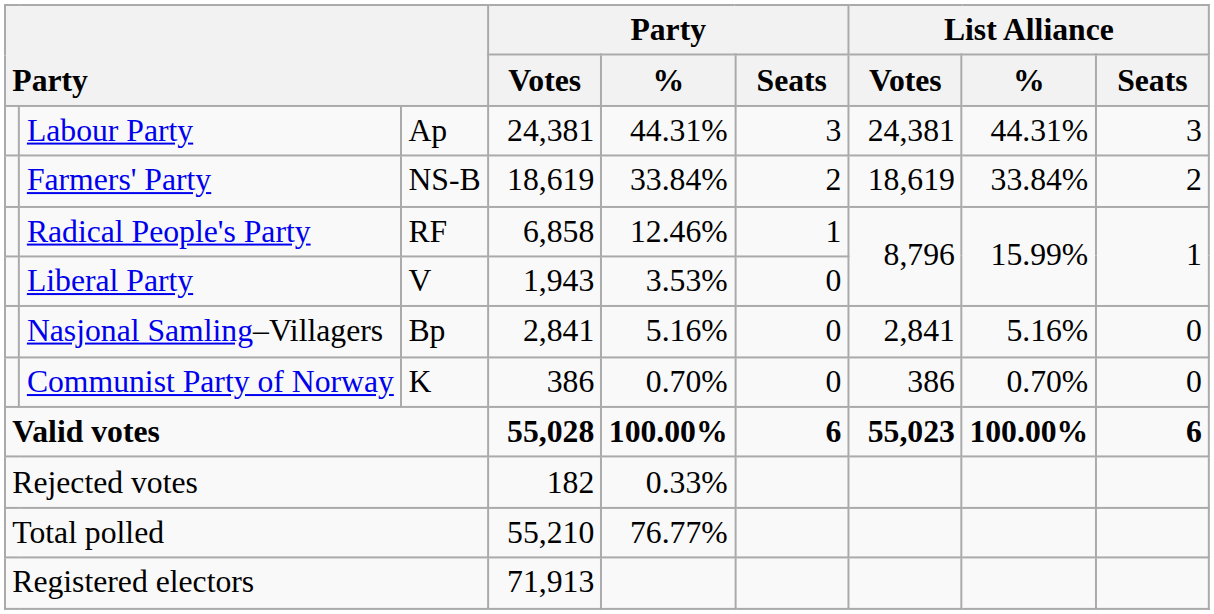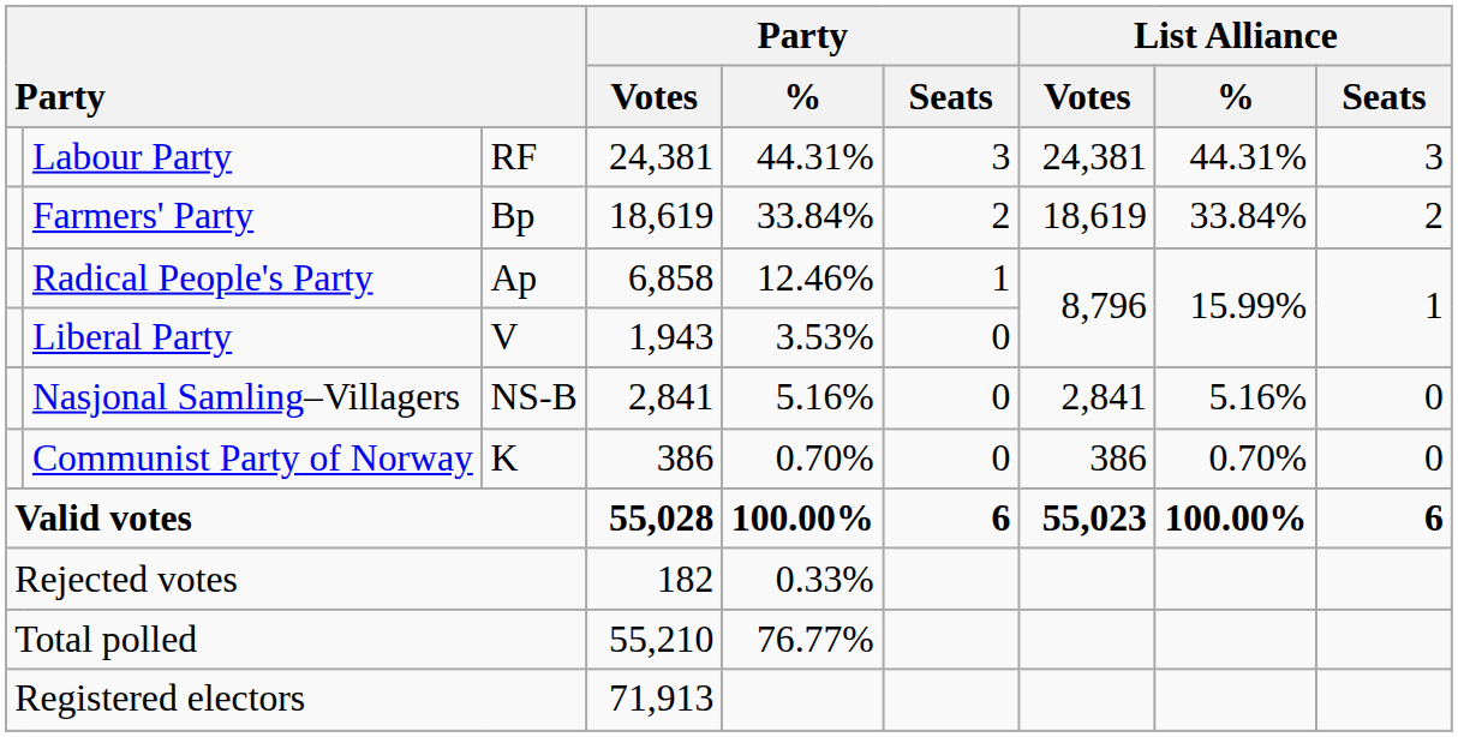Labour Party | column 3: Ap -> RF
Farmers' Party | column 3: NS-B -> Bp
Radical People's Party | column 3: RF -> Ap
Nasjonal Samling–Villagers | column 3: Bp -> NS-B
